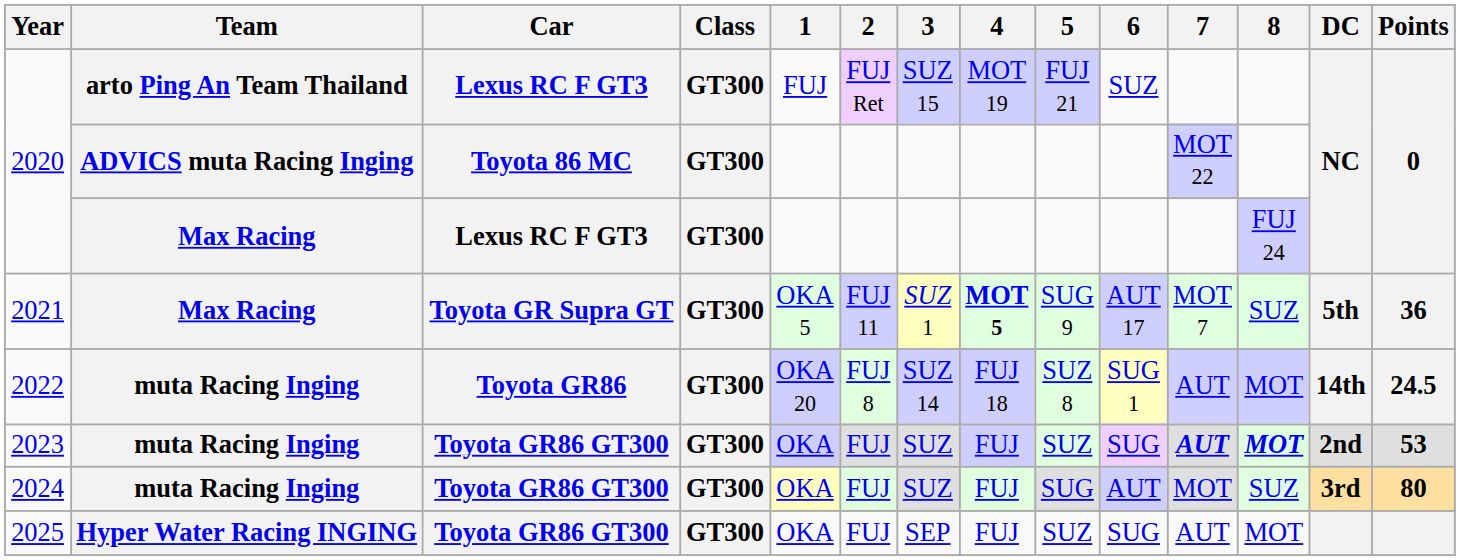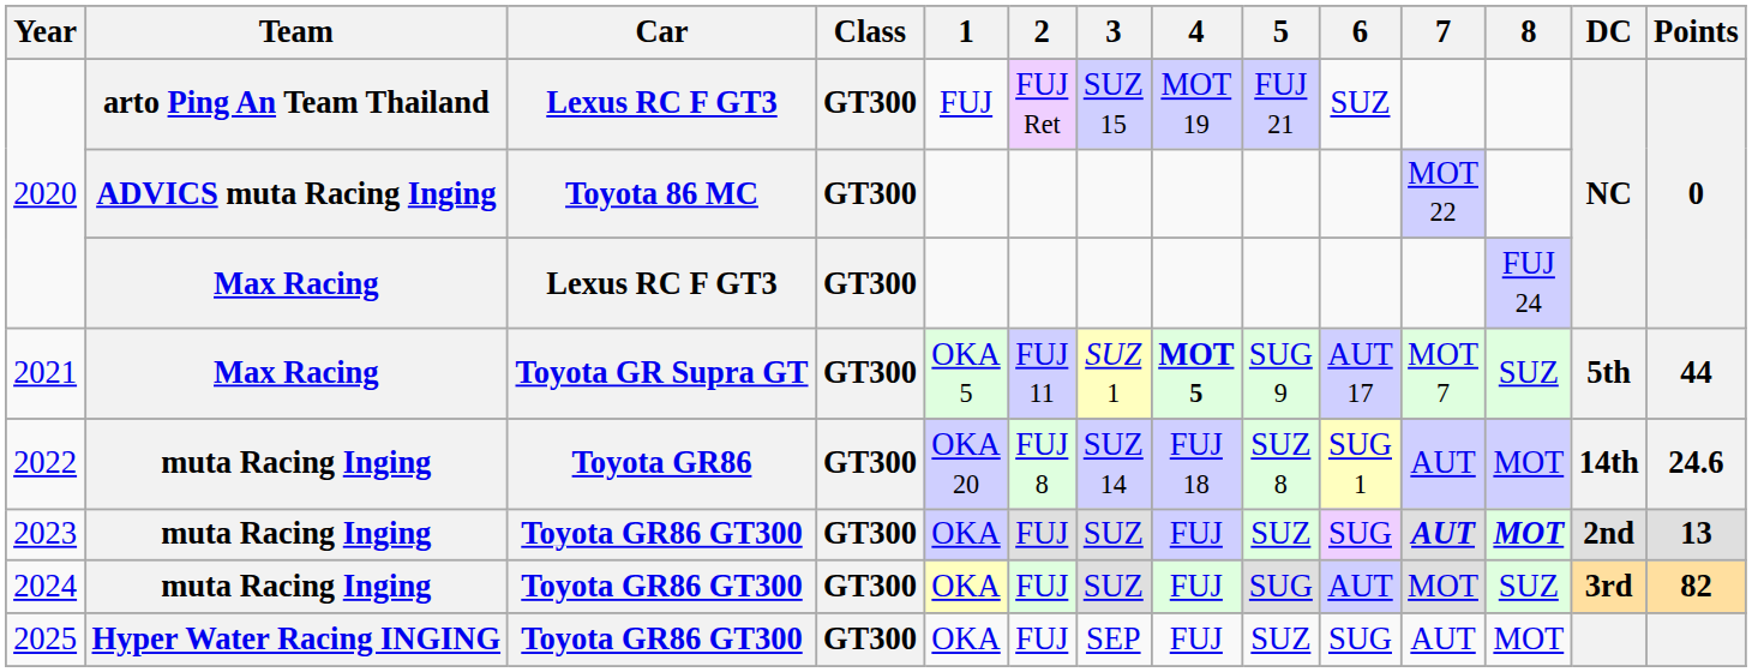2021 | Points: 36 -> 44
2022 | Points: 24.5 -> 24.6
2023 | Points: 53 -> 13
2024 | Points: 80 -> 82
